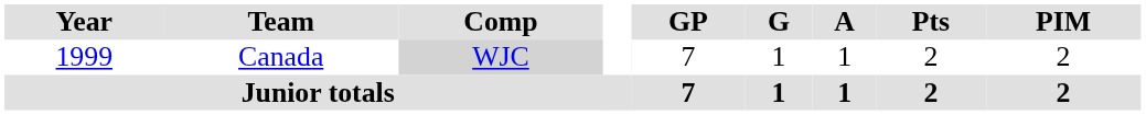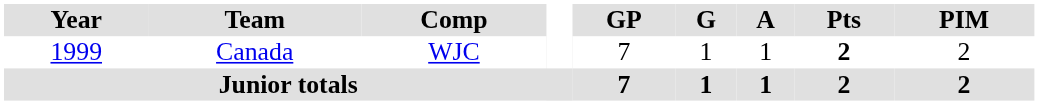Canada | Comp: lightgrey background -> no background
Canada | Pts: normal -> bold
